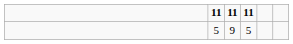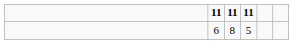row 2 | column 2: 5 -> 6
row 2 | column 3: 9 -> 8
